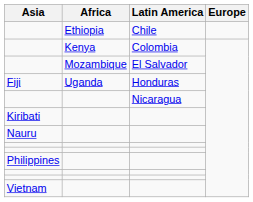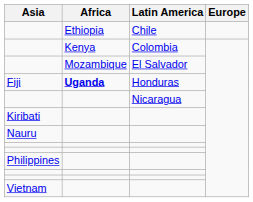Fiji | Africa: normal -> bold
